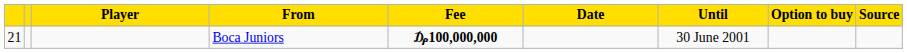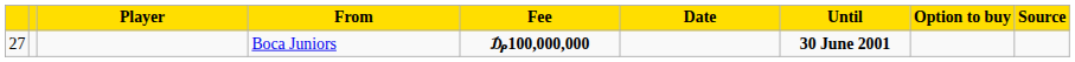Boca Juniors | column 1: 21 -> 27
Boca Juniors | Until: normal -> bold
